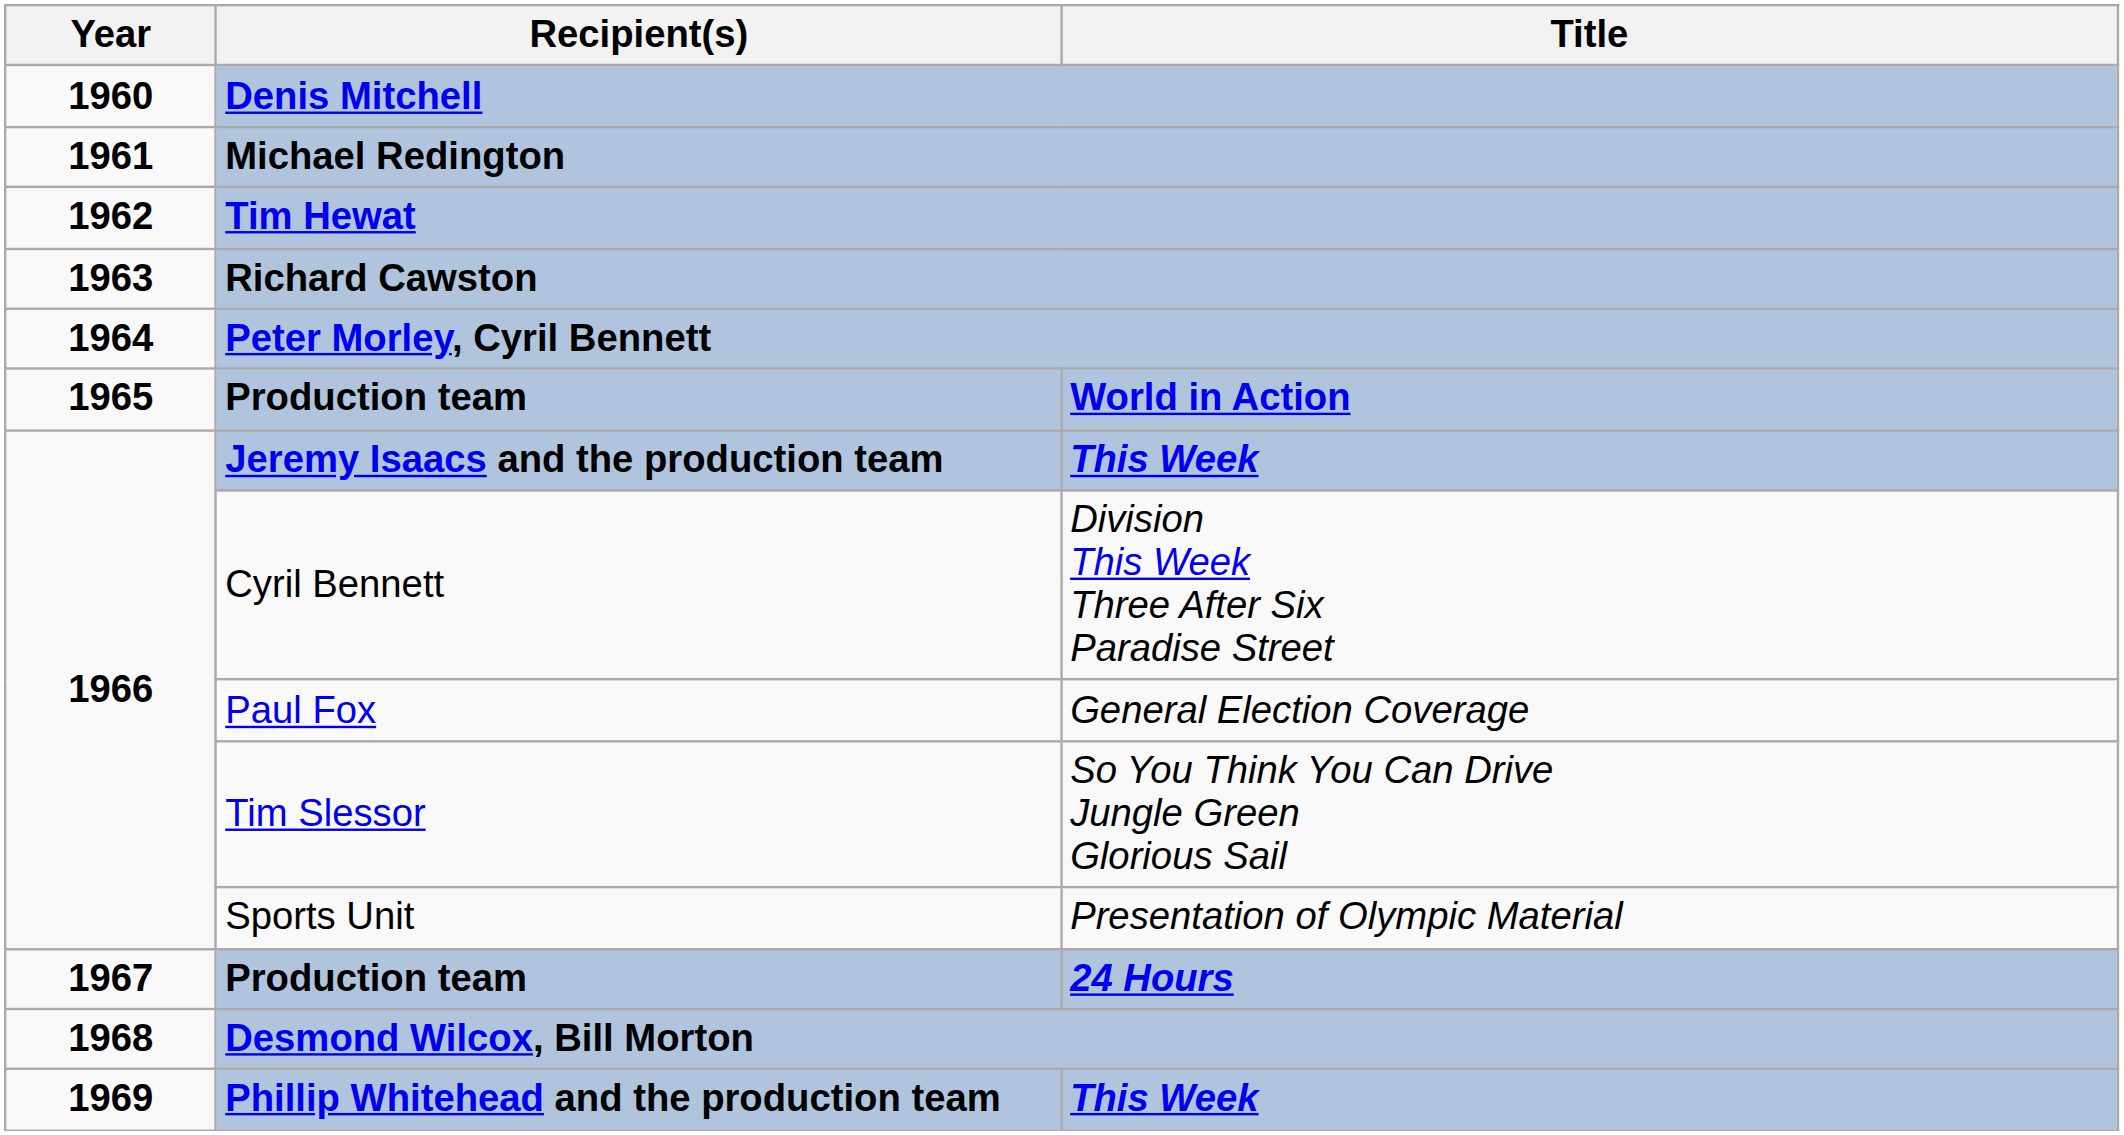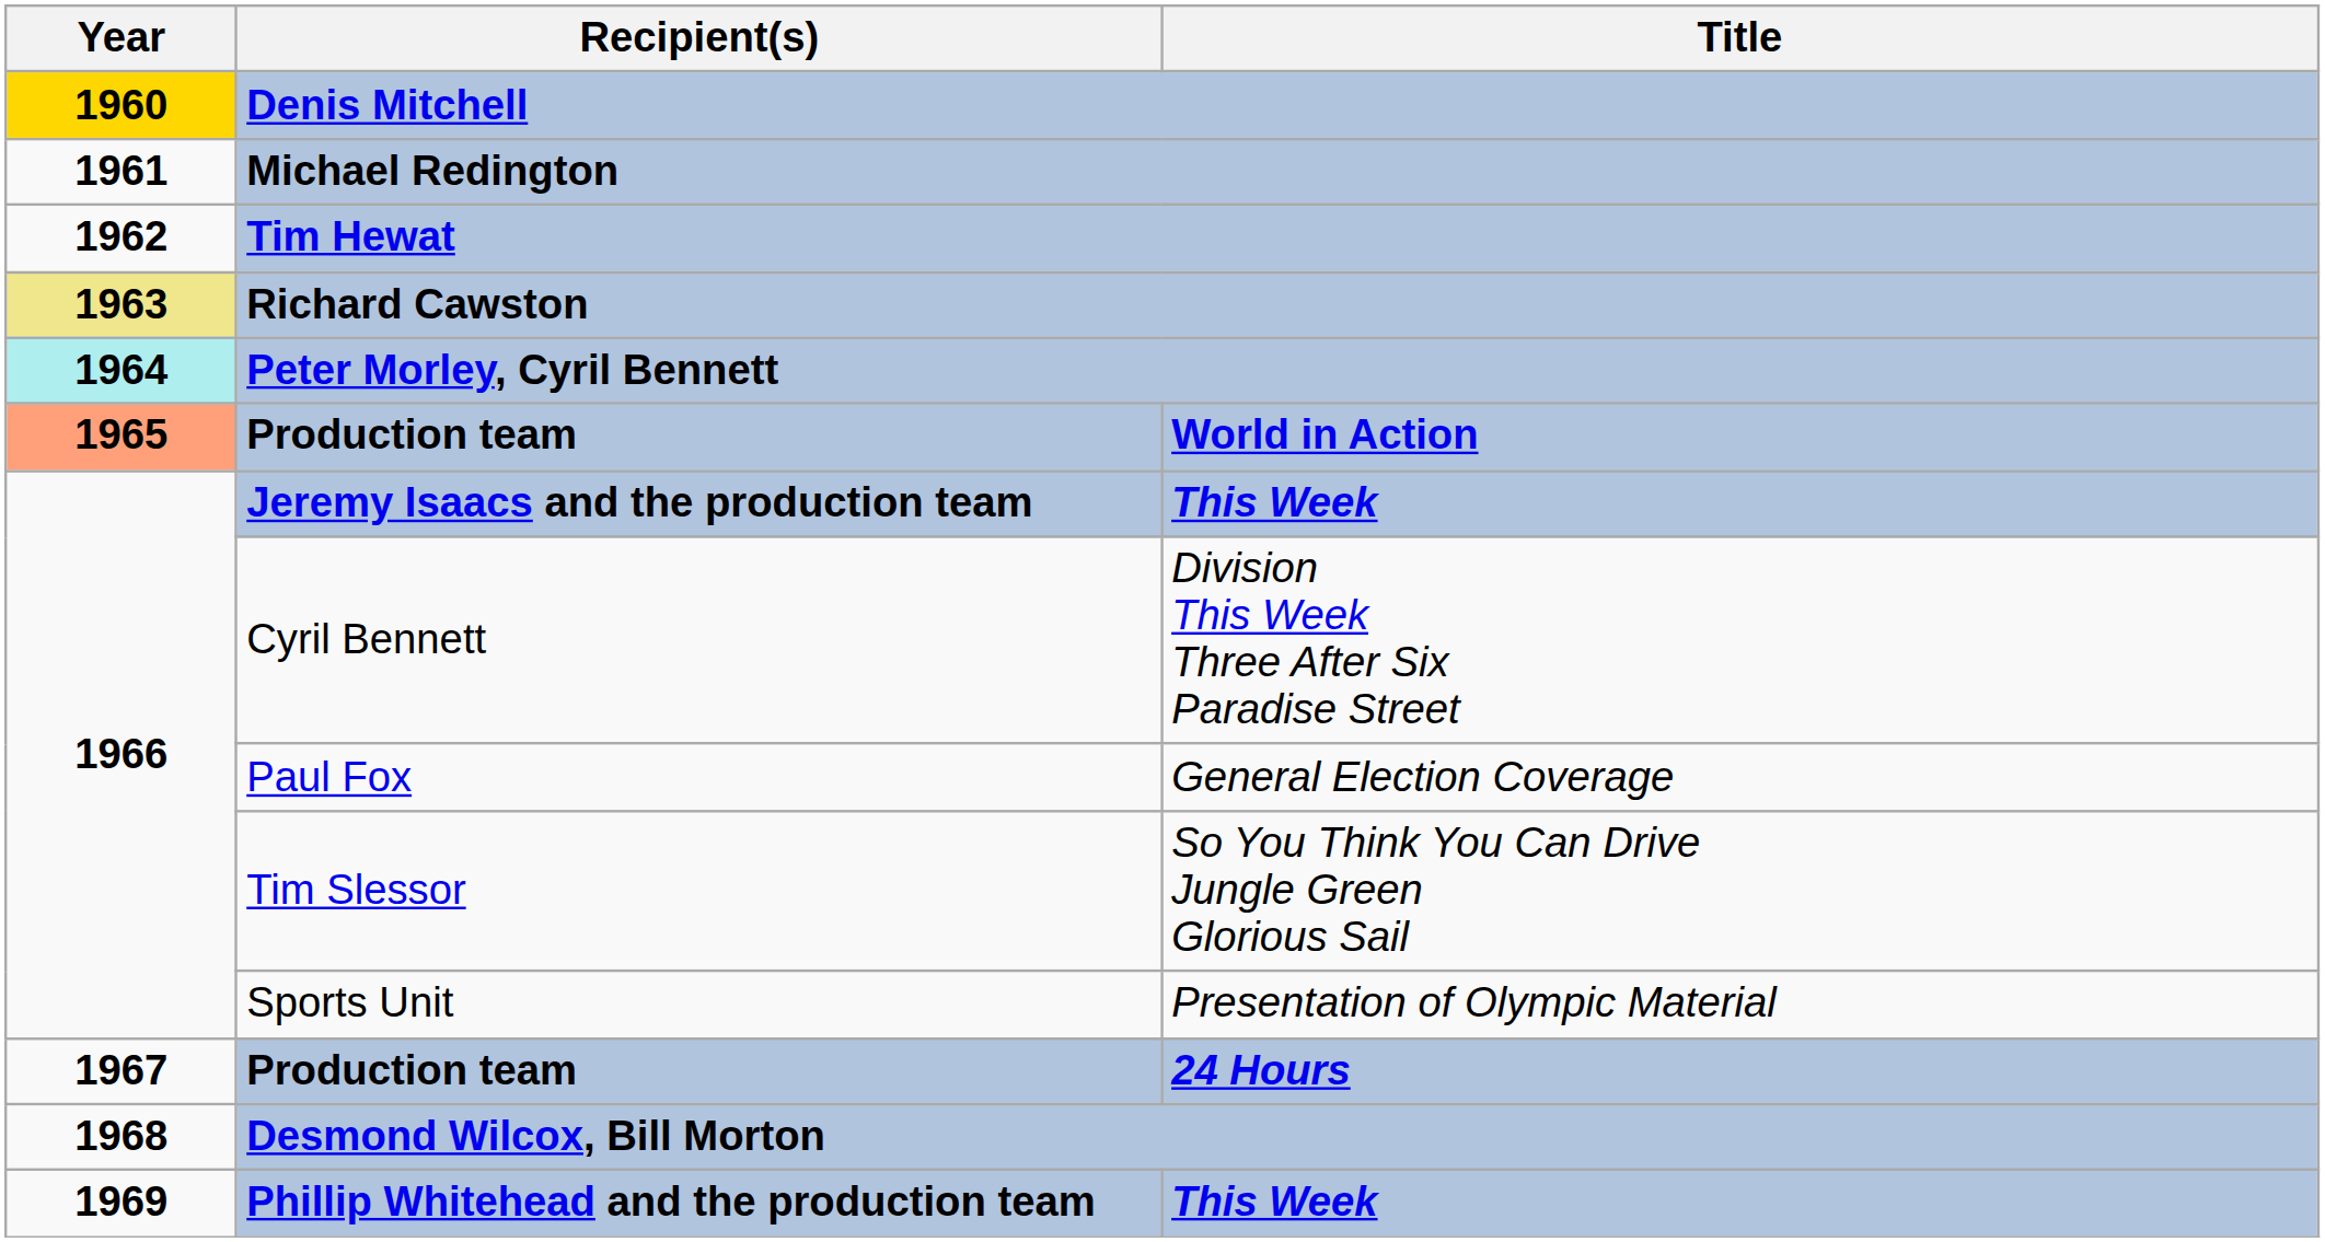Denis Mitchell | Year: no background -> gold background
Richard Cawston | Year: no background -> khaki background
Peter Morley, Cyril Bennett | Year: no background -> paleturquoise background
Production team / World in Action | Year: no background -> lightsalmon background
